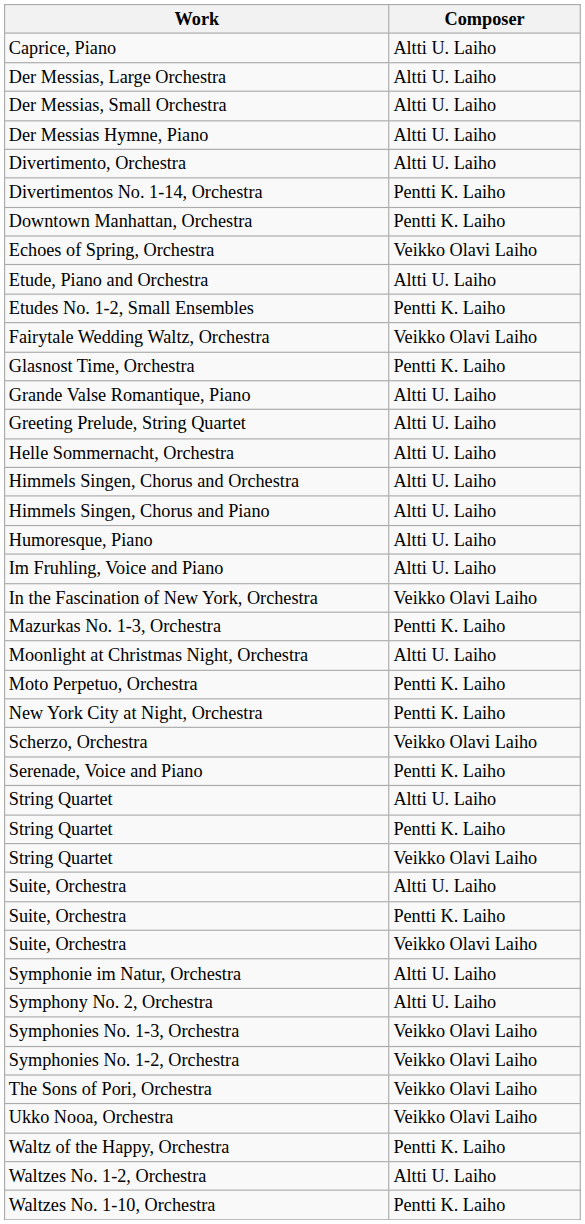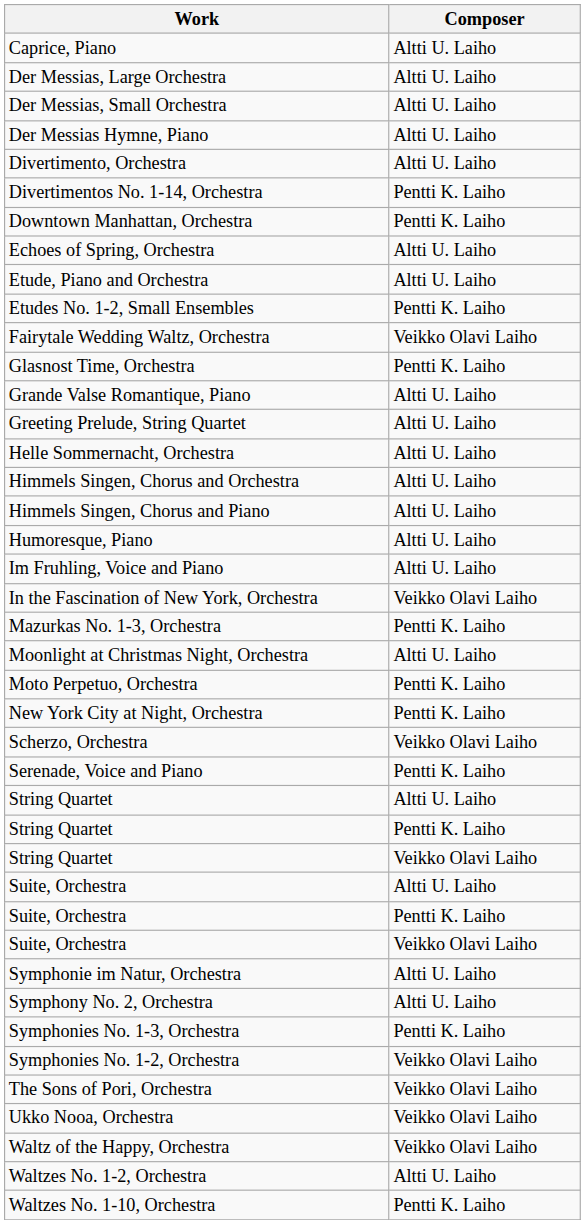row 9 | Composer: Veikko Olavi Laiho -> Altti U. Laiho
row 36 | Composer: Veikko Olavi Laiho -> Pentti K. Laiho
row 40 | Composer: Pentti K. Laiho -> Veikko Olavi Laiho
